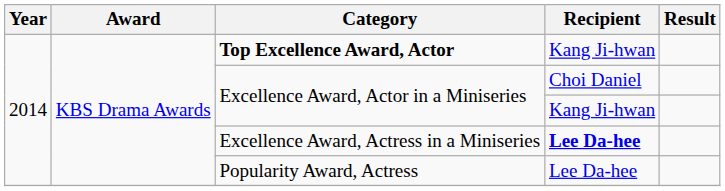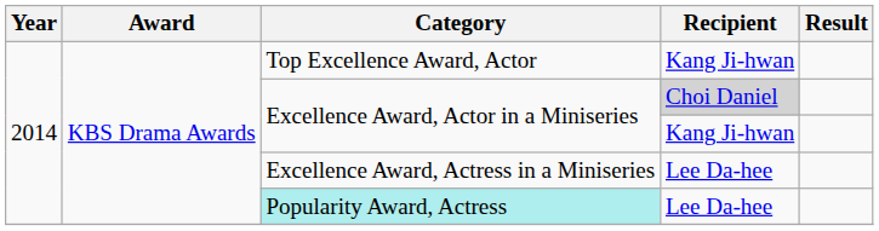Top Excellence Award, Actor | Category: bold -> normal
Excellence Award, Actor in a Miniseries / Choi Daniel | Recipient: no background -> lightgrey background
Excellence Award, Actress in a Miniseries | Recipient: bold -> normal
Popularity Award, Actress | Category: no background -> paleturquoise background
